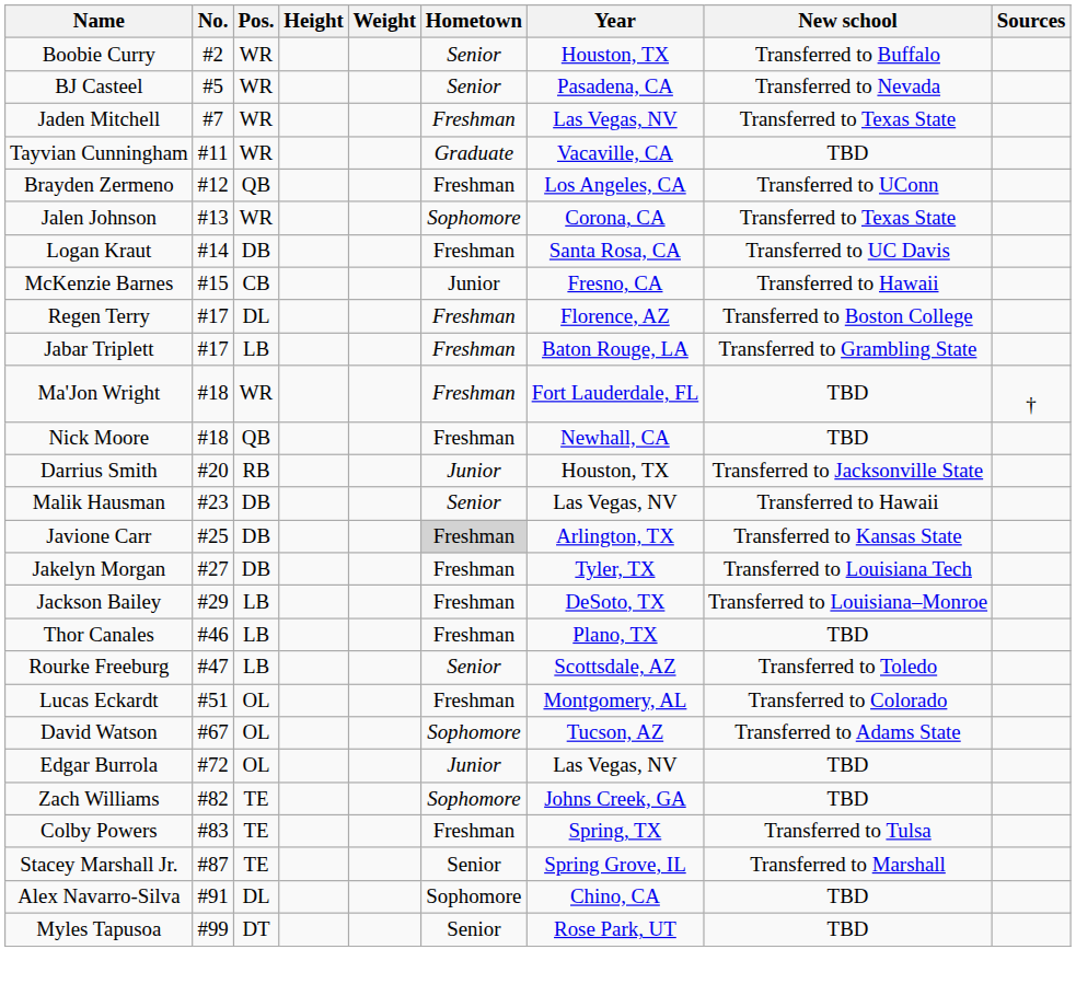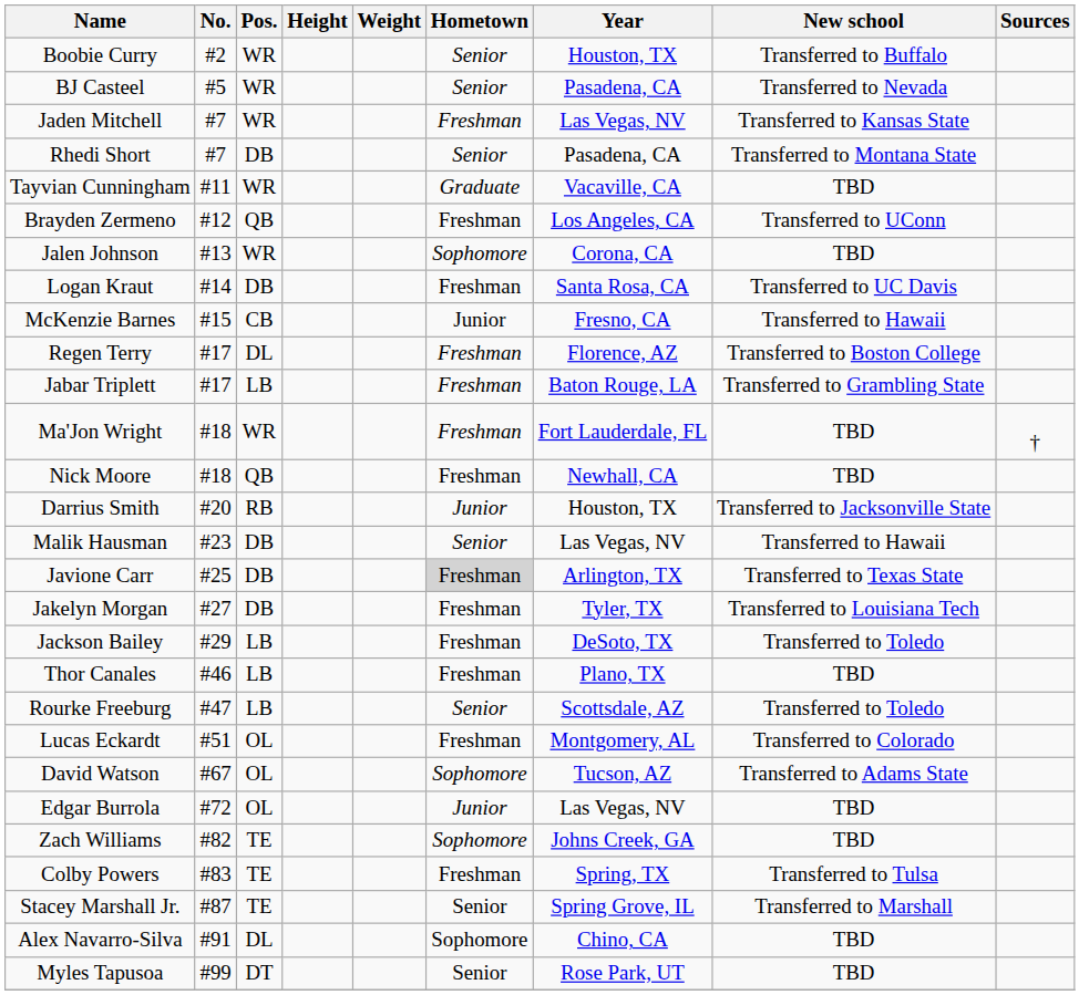Jaden Mitchell | New school: Transferred to Texas State -> Transferred to Kansas State
+ row: Rhedi Short | #7 | DB | Senior | Pasadena, CA | Transferred to Montana State
Jalen Johnson | New school: Transferred to Texas State -> TBD
Javione Carr | New school: Transferred to Kansas State -> Transferred to Texas State
Jackson Bailey | New school: Transferred to Louisiana–Monroe -> Transferred to Toledo
